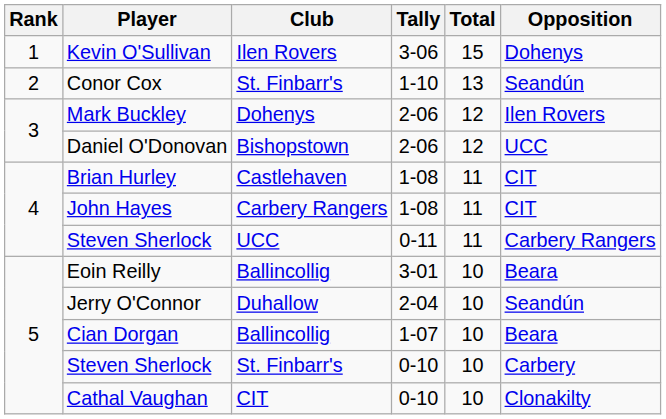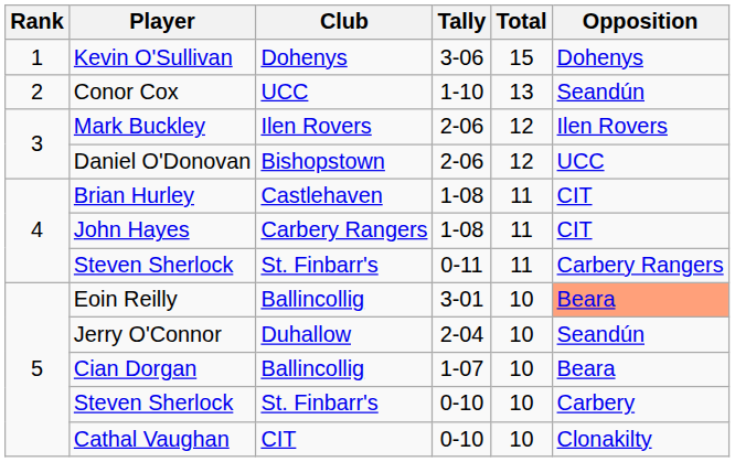Kevin O'Sullivan | Club: Ilen Rovers -> Dohenys
Conor Cox | Club: St. Finbarr's -> UCC
Mark Buckley | Club: Dohenys -> Ilen Rovers
Steven Sherlock / 0-11 | Club: UCC -> St. Finbarr's
Eoin Reilly | Opposition: no background -> lightsalmon background
